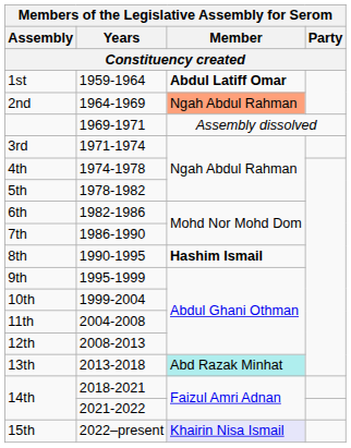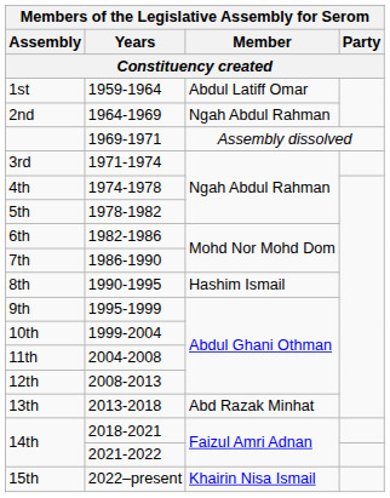1st | Member: bold -> normal
2nd | Member: lightsalmon background -> no background
8th | Member: bold -> normal
13th | Member: paleturquoise background -> no background
15th | Member: lavender background -> no background
